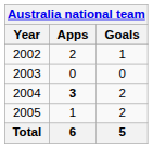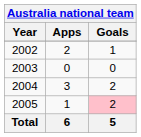2004 | Apps: bold -> normal
2005 | Goals: no background -> pink background
